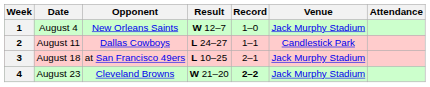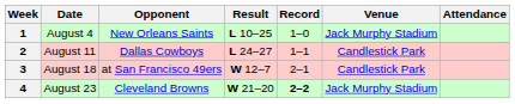1 | Result: W 12–7 -> L 10–25
3 | Result: L 10–25 -> W 12–7
3 | Venue: Jack Murphy Stadium -> Candlestick Park
